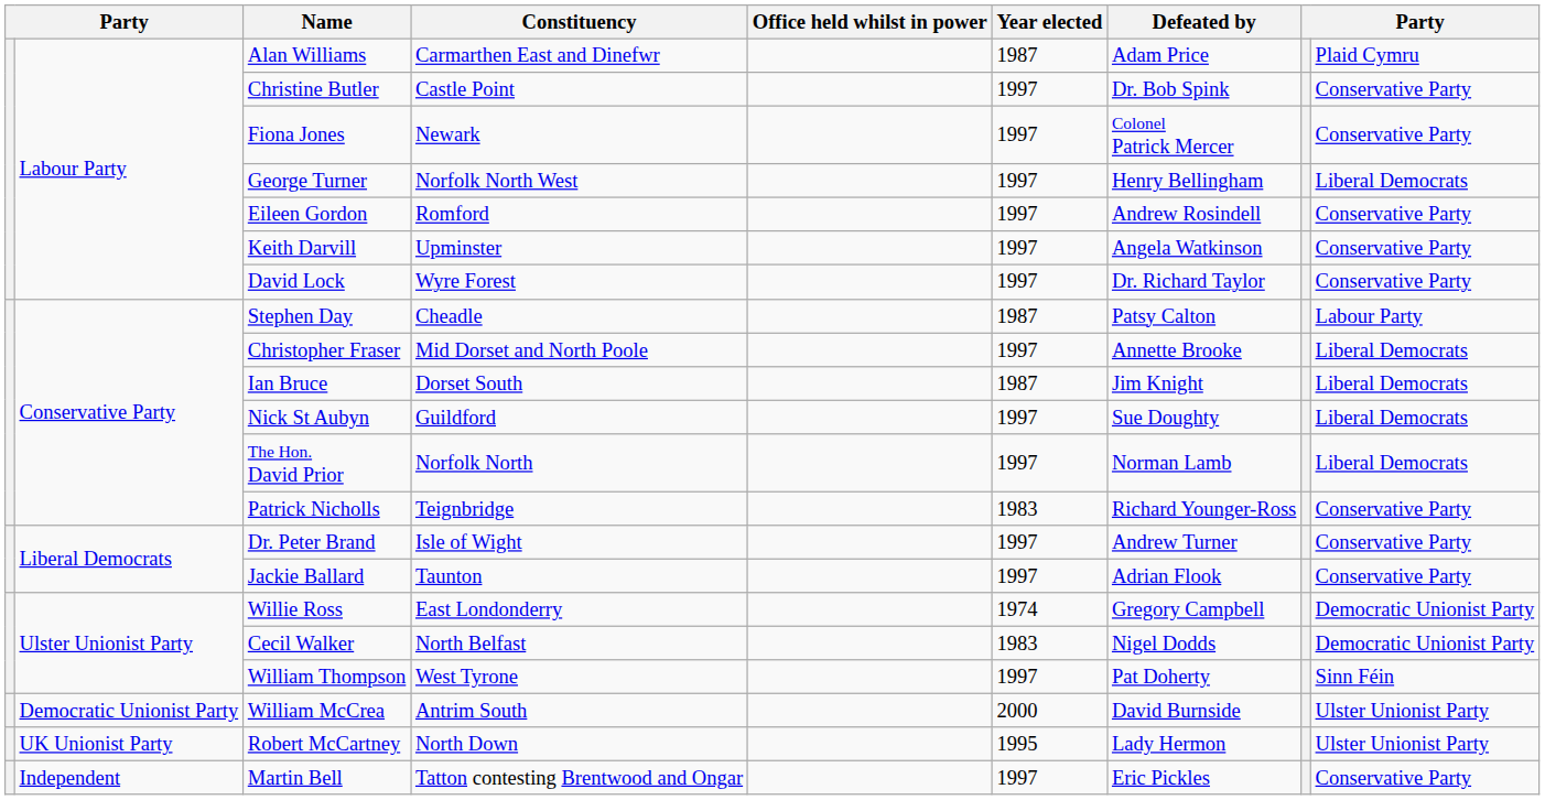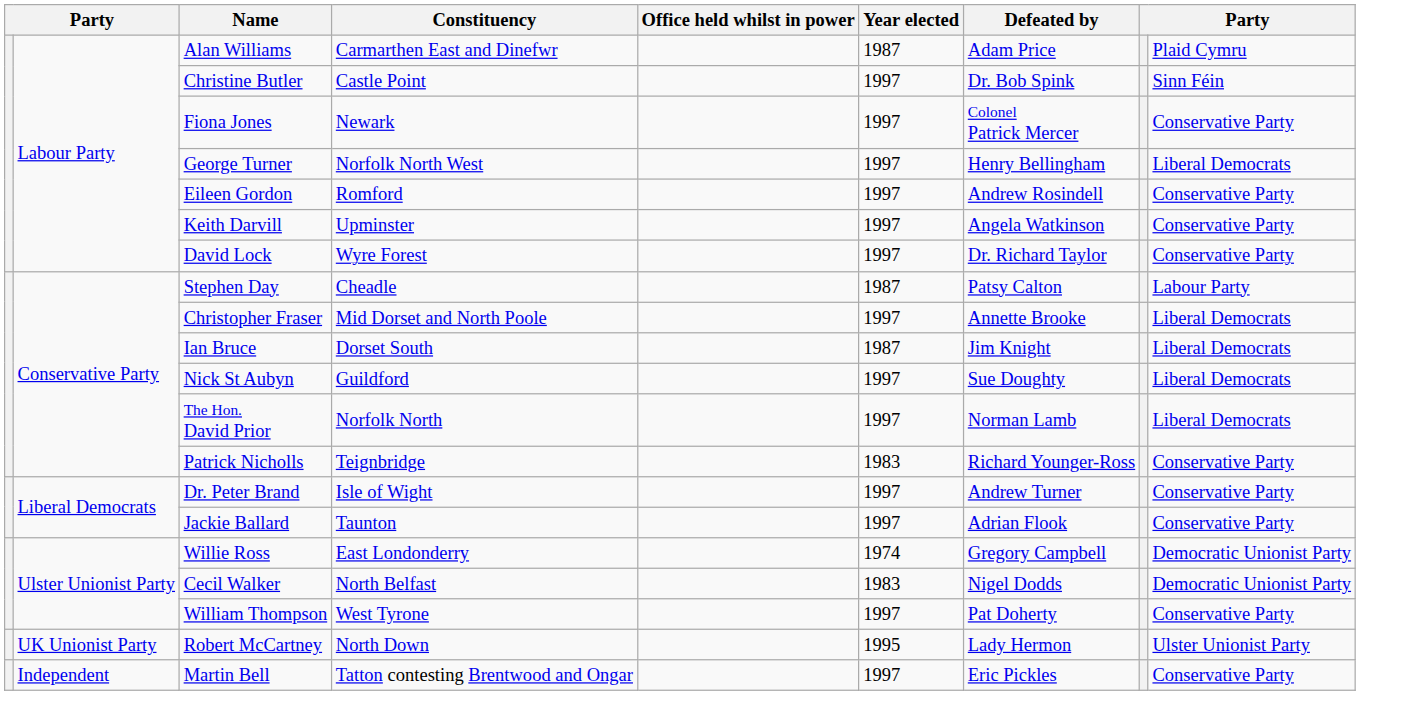Christine Butler | column 9: Conservative Party -> Sinn Féin
William Thompson | column 9: Sinn Féin -> Conservative Party
- row: Democratic Unionist Party | William McCrea | Antrim South | 2000 | David Burnside | Ulster Unionist Party
